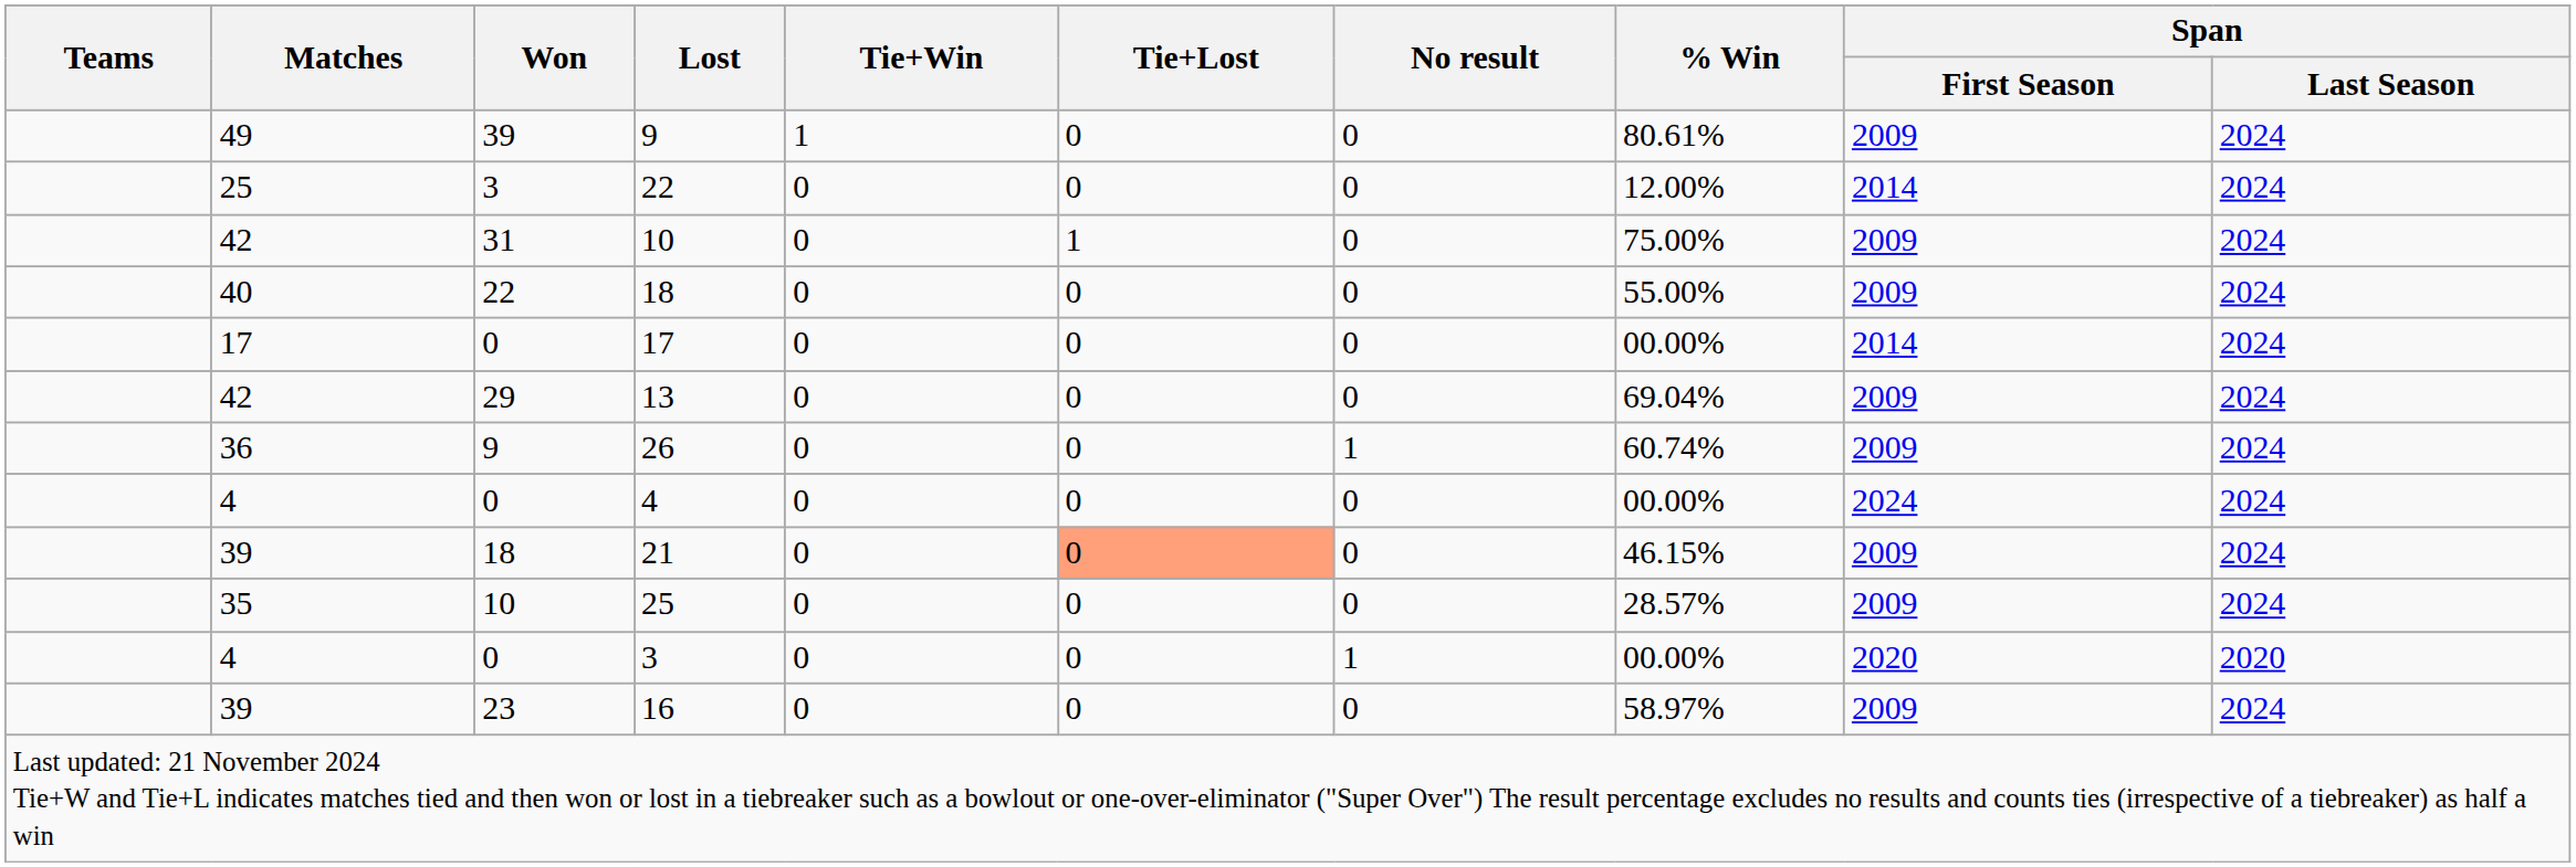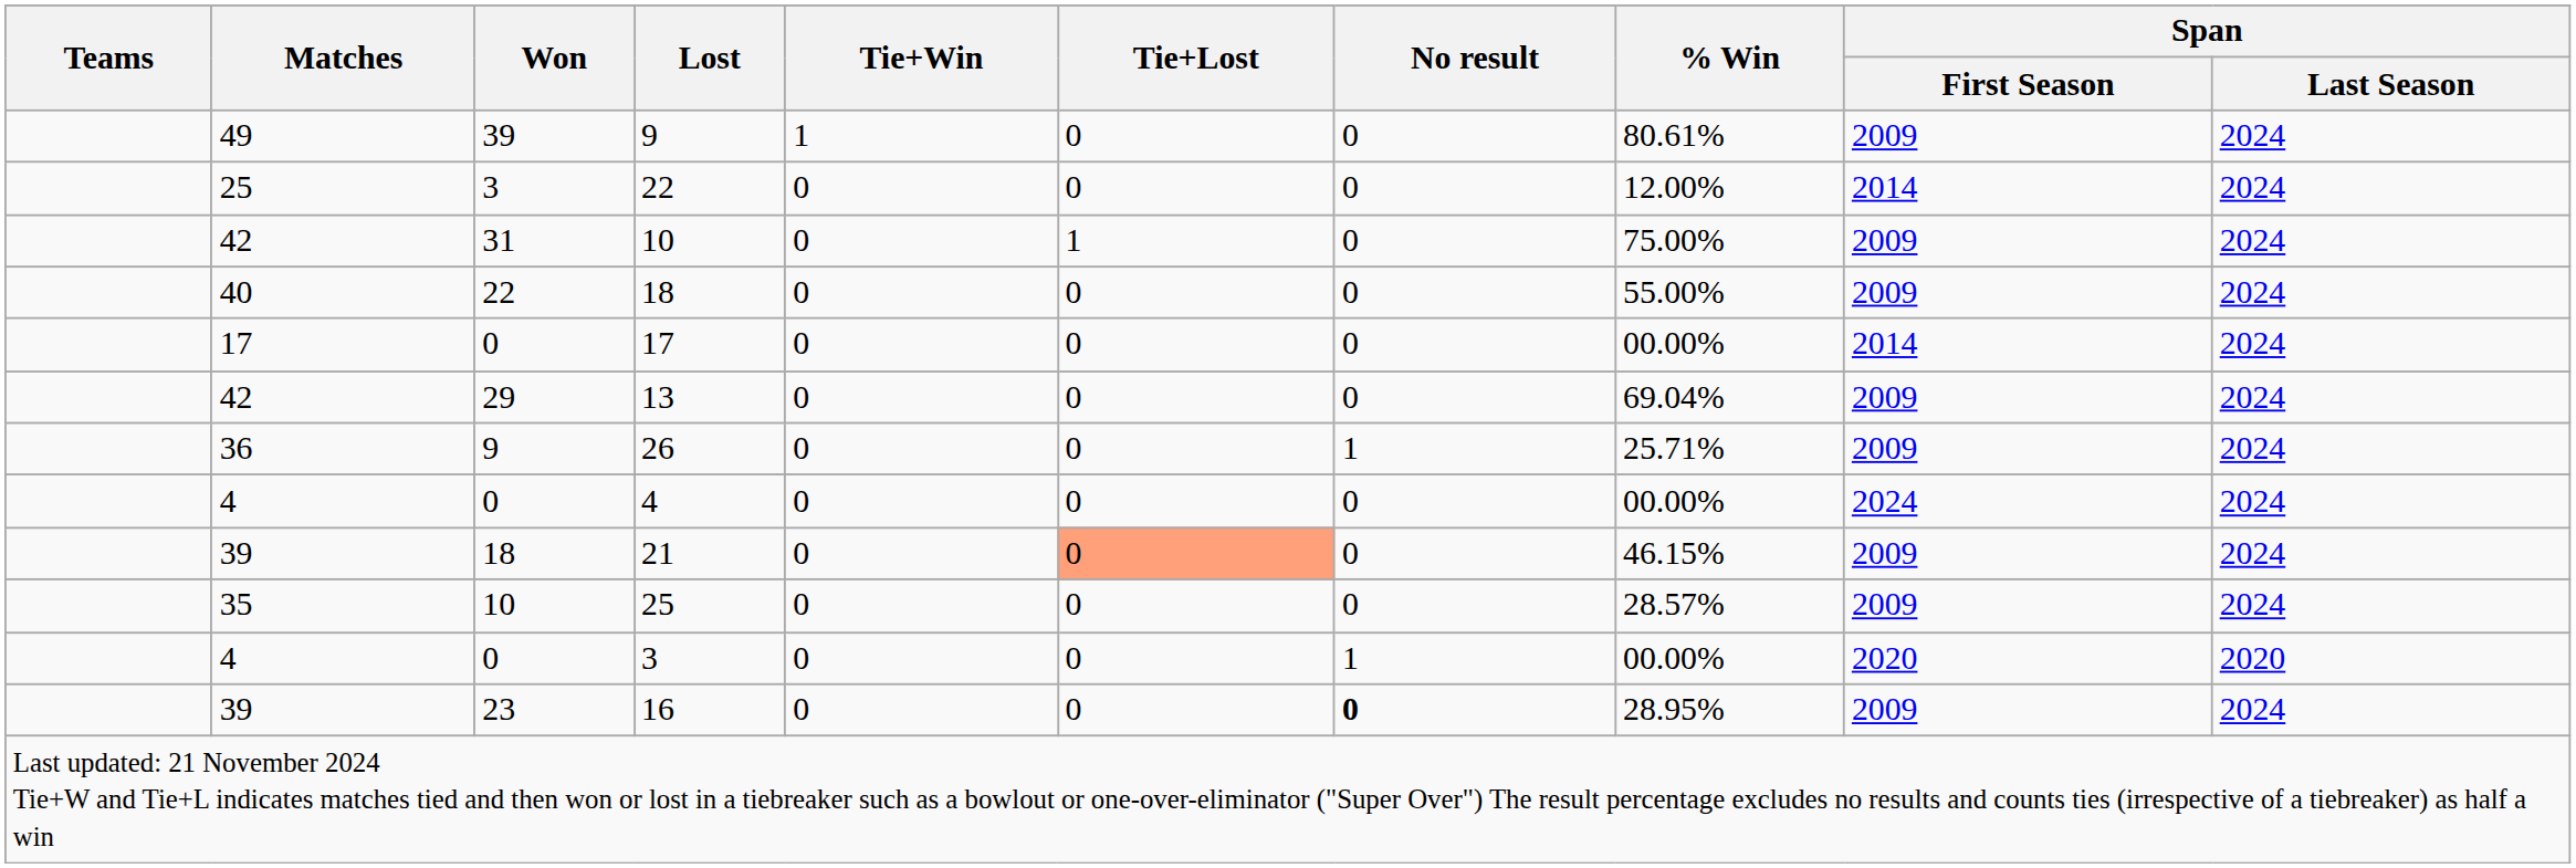26 | % Win: 60.74% -> 25.71%
16 | No result: normal -> bold
16 | % Win: 58.97% -> 28.95%
